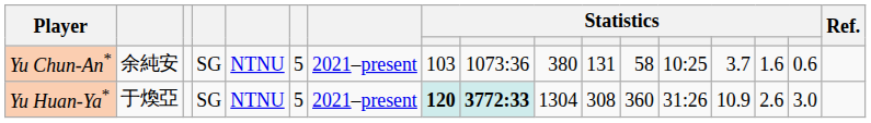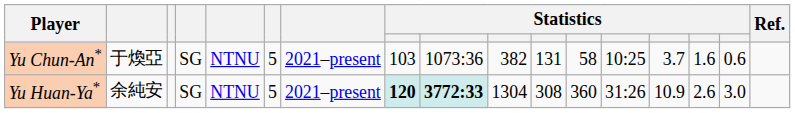Yu Chun-An* | column 2: 余純安 -> 于煥亞
Yu Chun-An* | column 10: 380 -> 382
Yu Huan-Ya* | column 2: 于煥亞 -> 余純安
